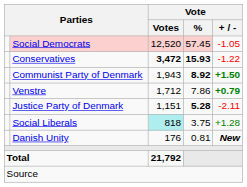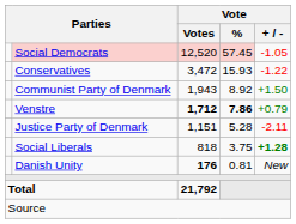Conservatives | Vote / Votes: bold -> normal
Conservatives | Vote / %: bold -> normal
Communist Party of Denmark | Vote / %: bold -> normal
Communist Party of Denmark | Vote / + / -: bold -> normal
Venstre | Vote / Votes: normal -> bold
Venstre | Vote / %: normal -> bold
Venstre | Vote / + / -: bold -> normal
Justice Party of Denmark | Vote / %: bold -> normal
Social Liberals | Vote / Votes: paleturquoise background -> no background
Social Liberals | Vote / + / -: normal -> bold
Danish Unity | Vote / Votes: normal -> bold
Danish Unity | Vote / + / -: bold -> normal
